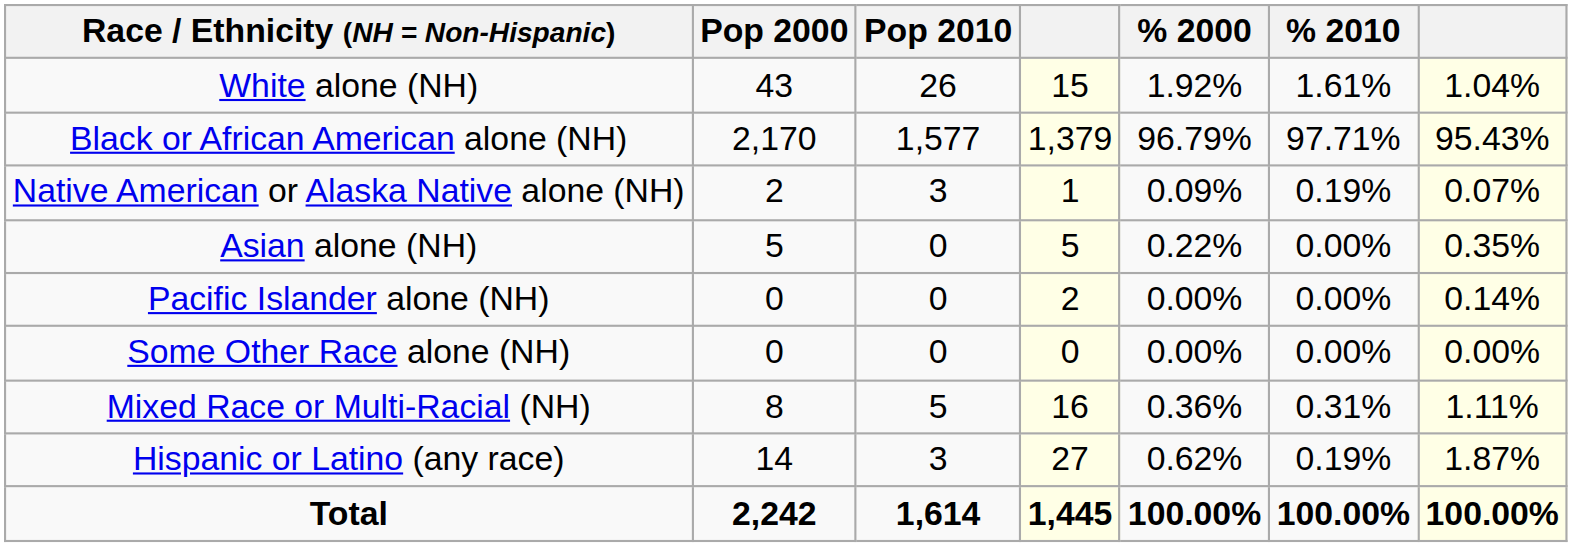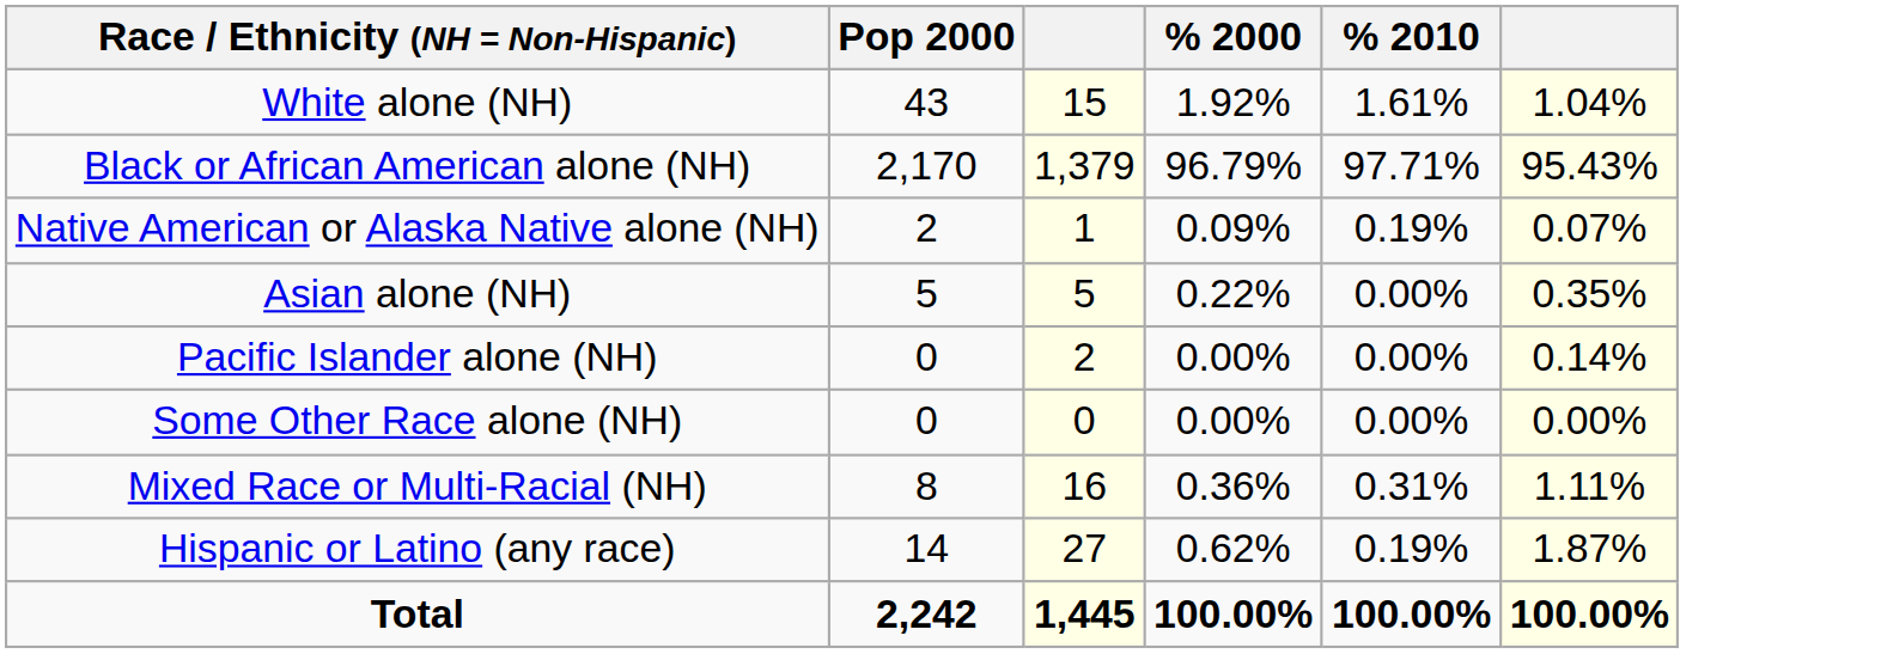- column: Pop 2010 | 26 | 1,577 | 3 | 0 | 0 | 0 | 5 | 3 | 1,614
